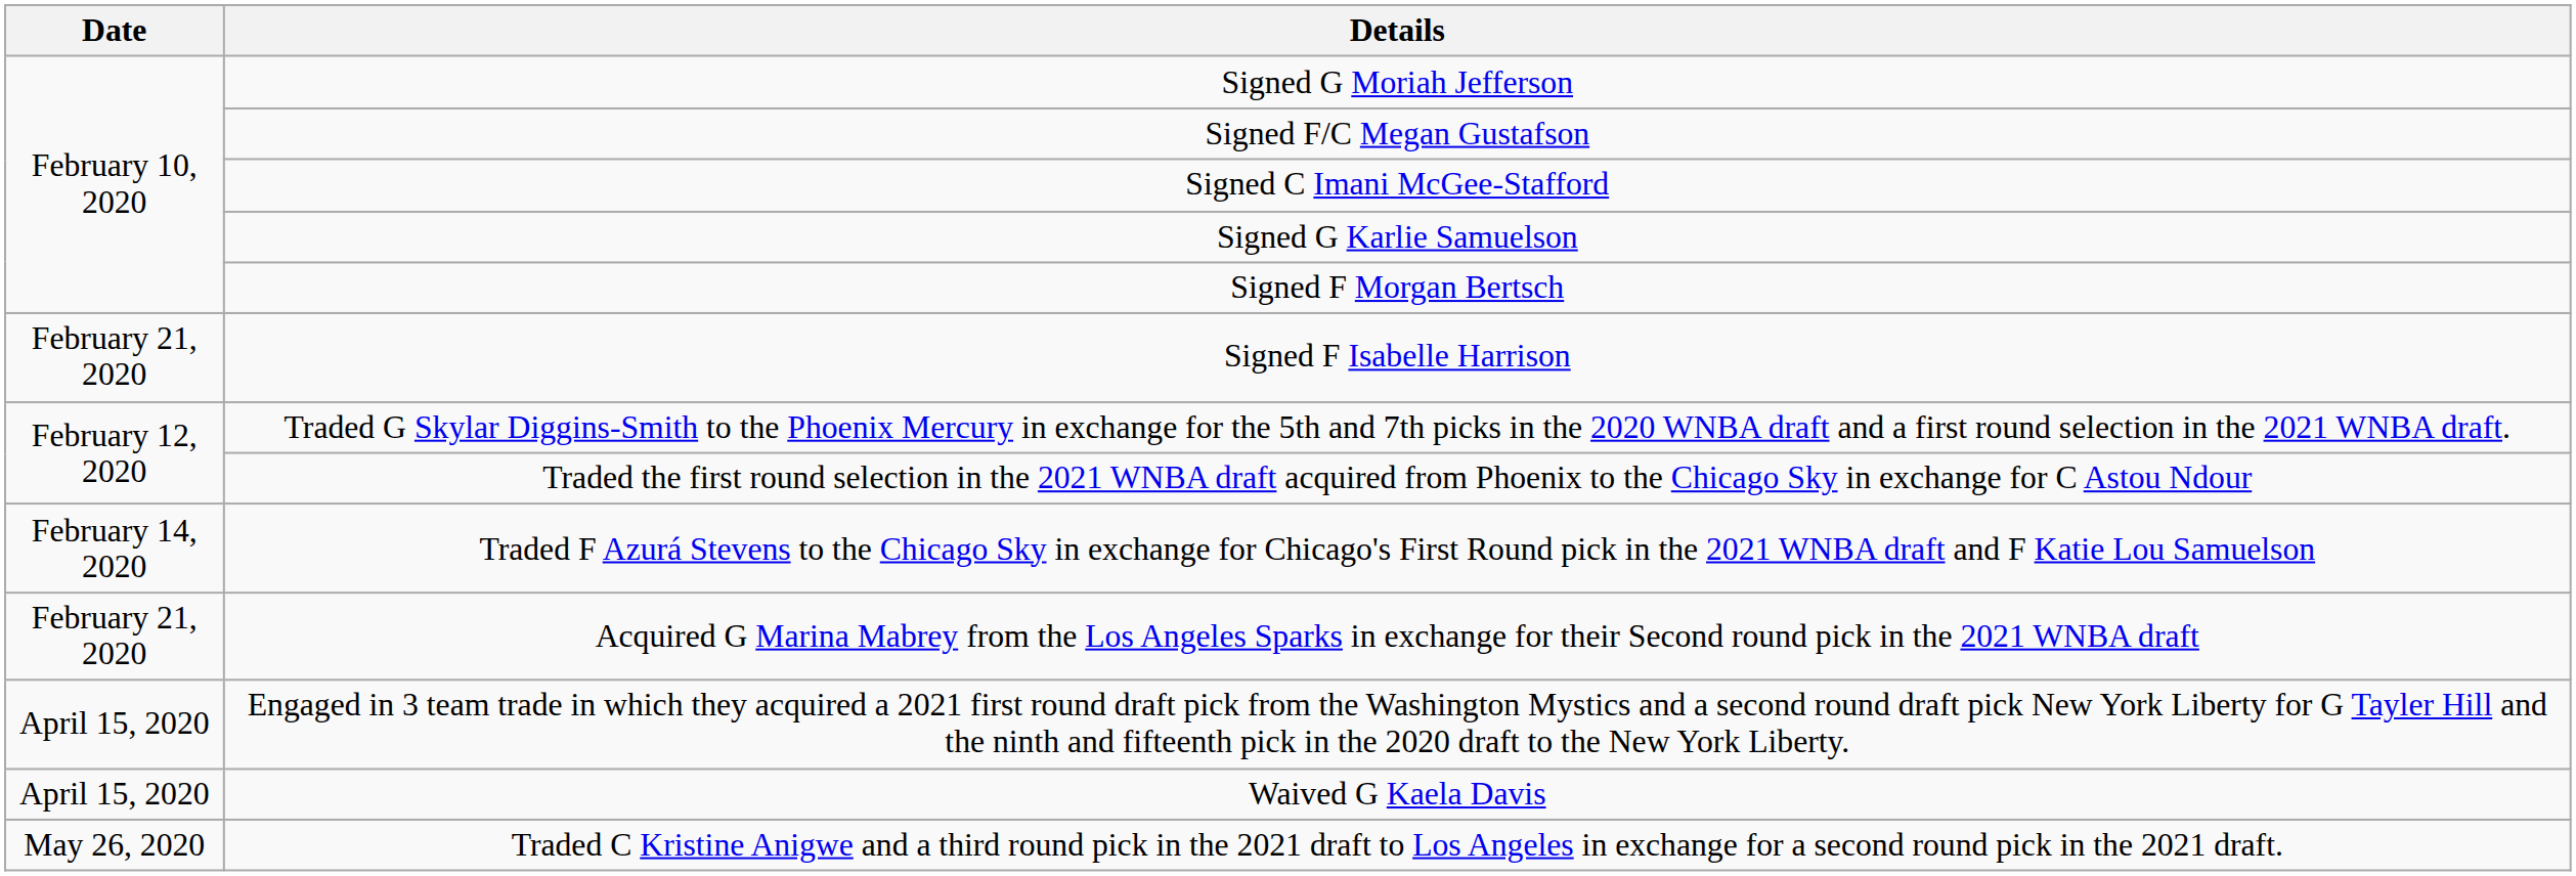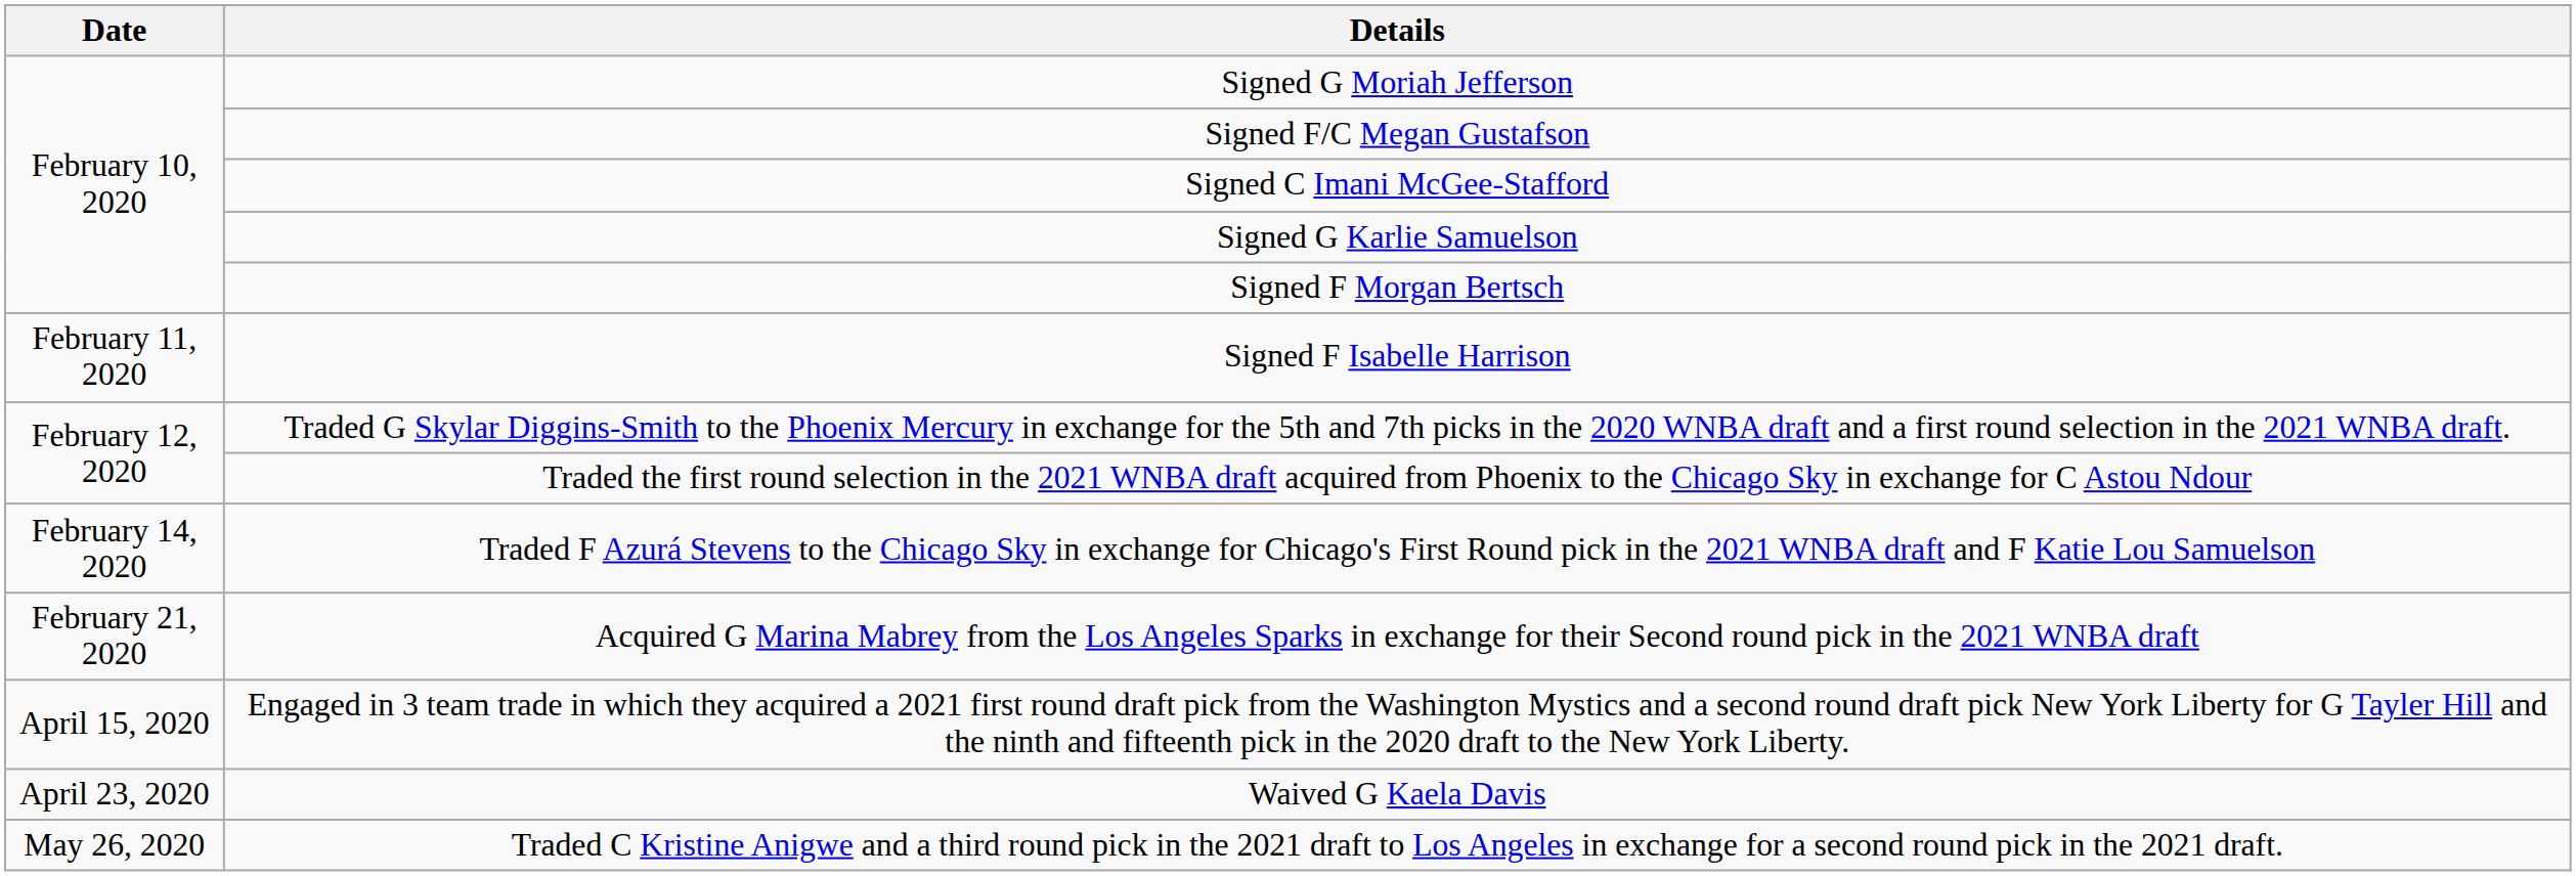Signed F Isabelle Harrison | Date: February 21, 2020 -> February 11, 2020
Waived G Kaela Davis | Date: April 15, 2020 -> April 23, 2020
